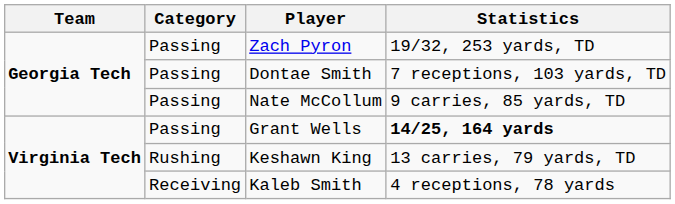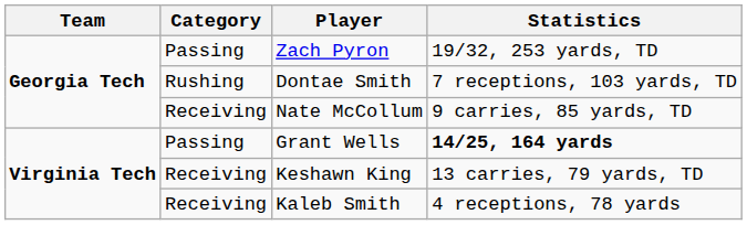Dontae Smith | Category: Passing -> Rushing
Nate McCollum | Category: Passing -> Receiving
Keshawn King | Category: Rushing -> Receiving
